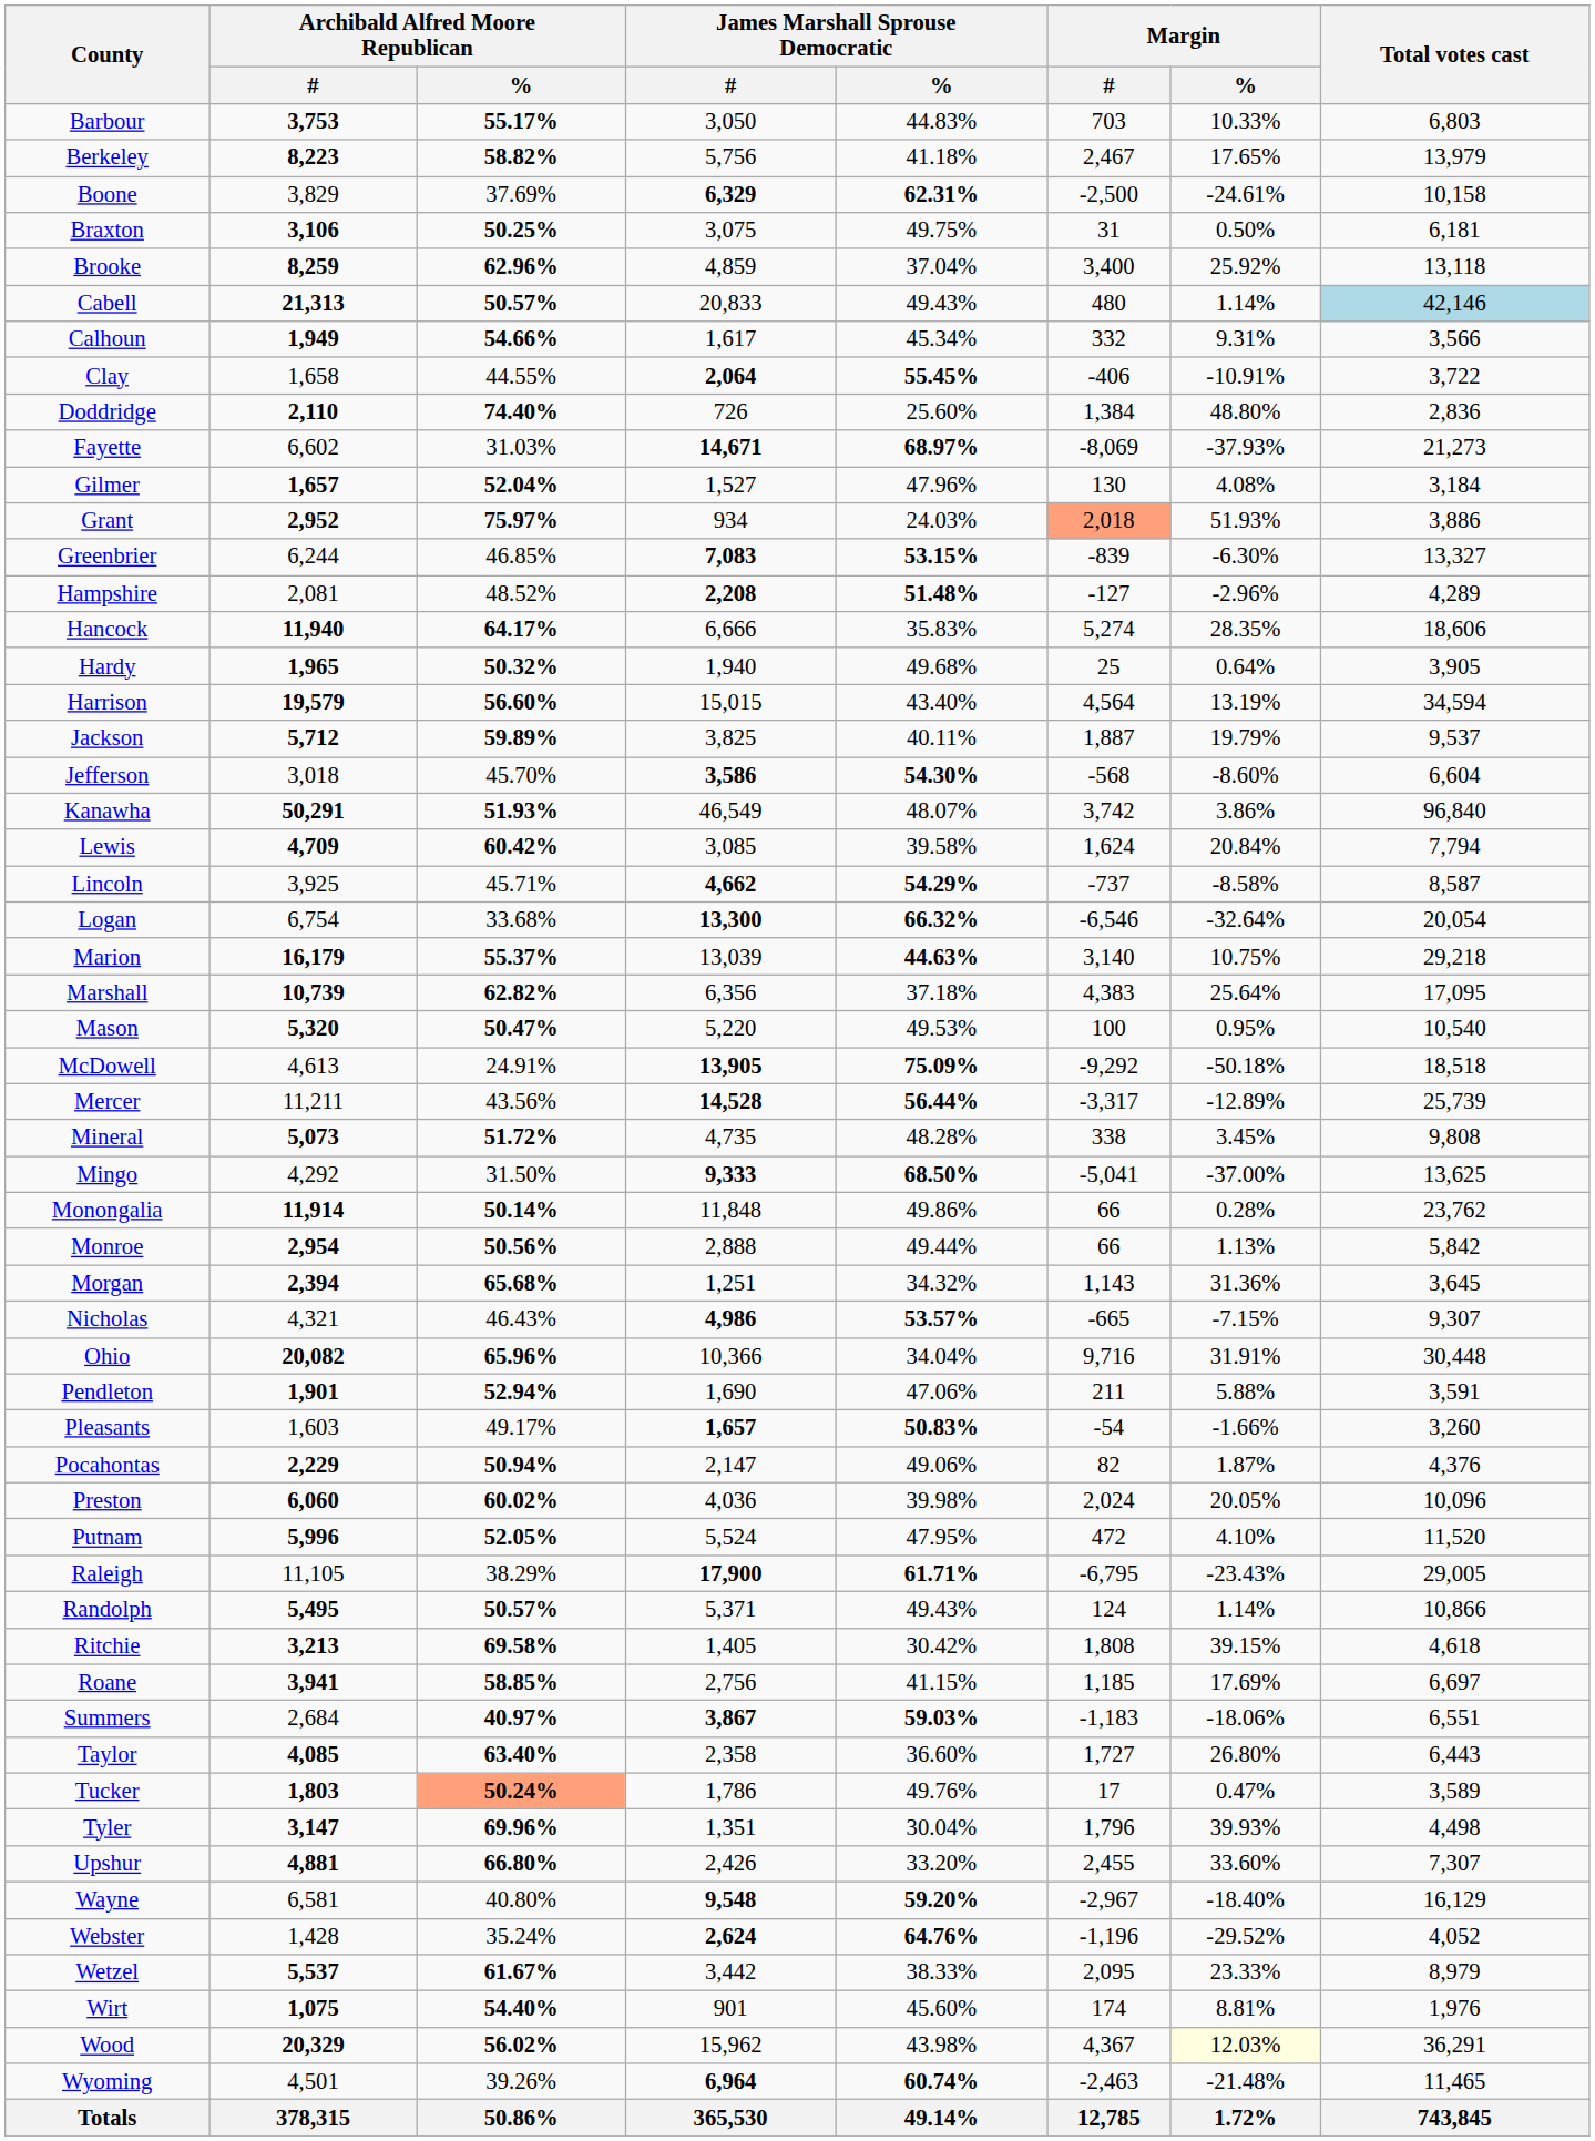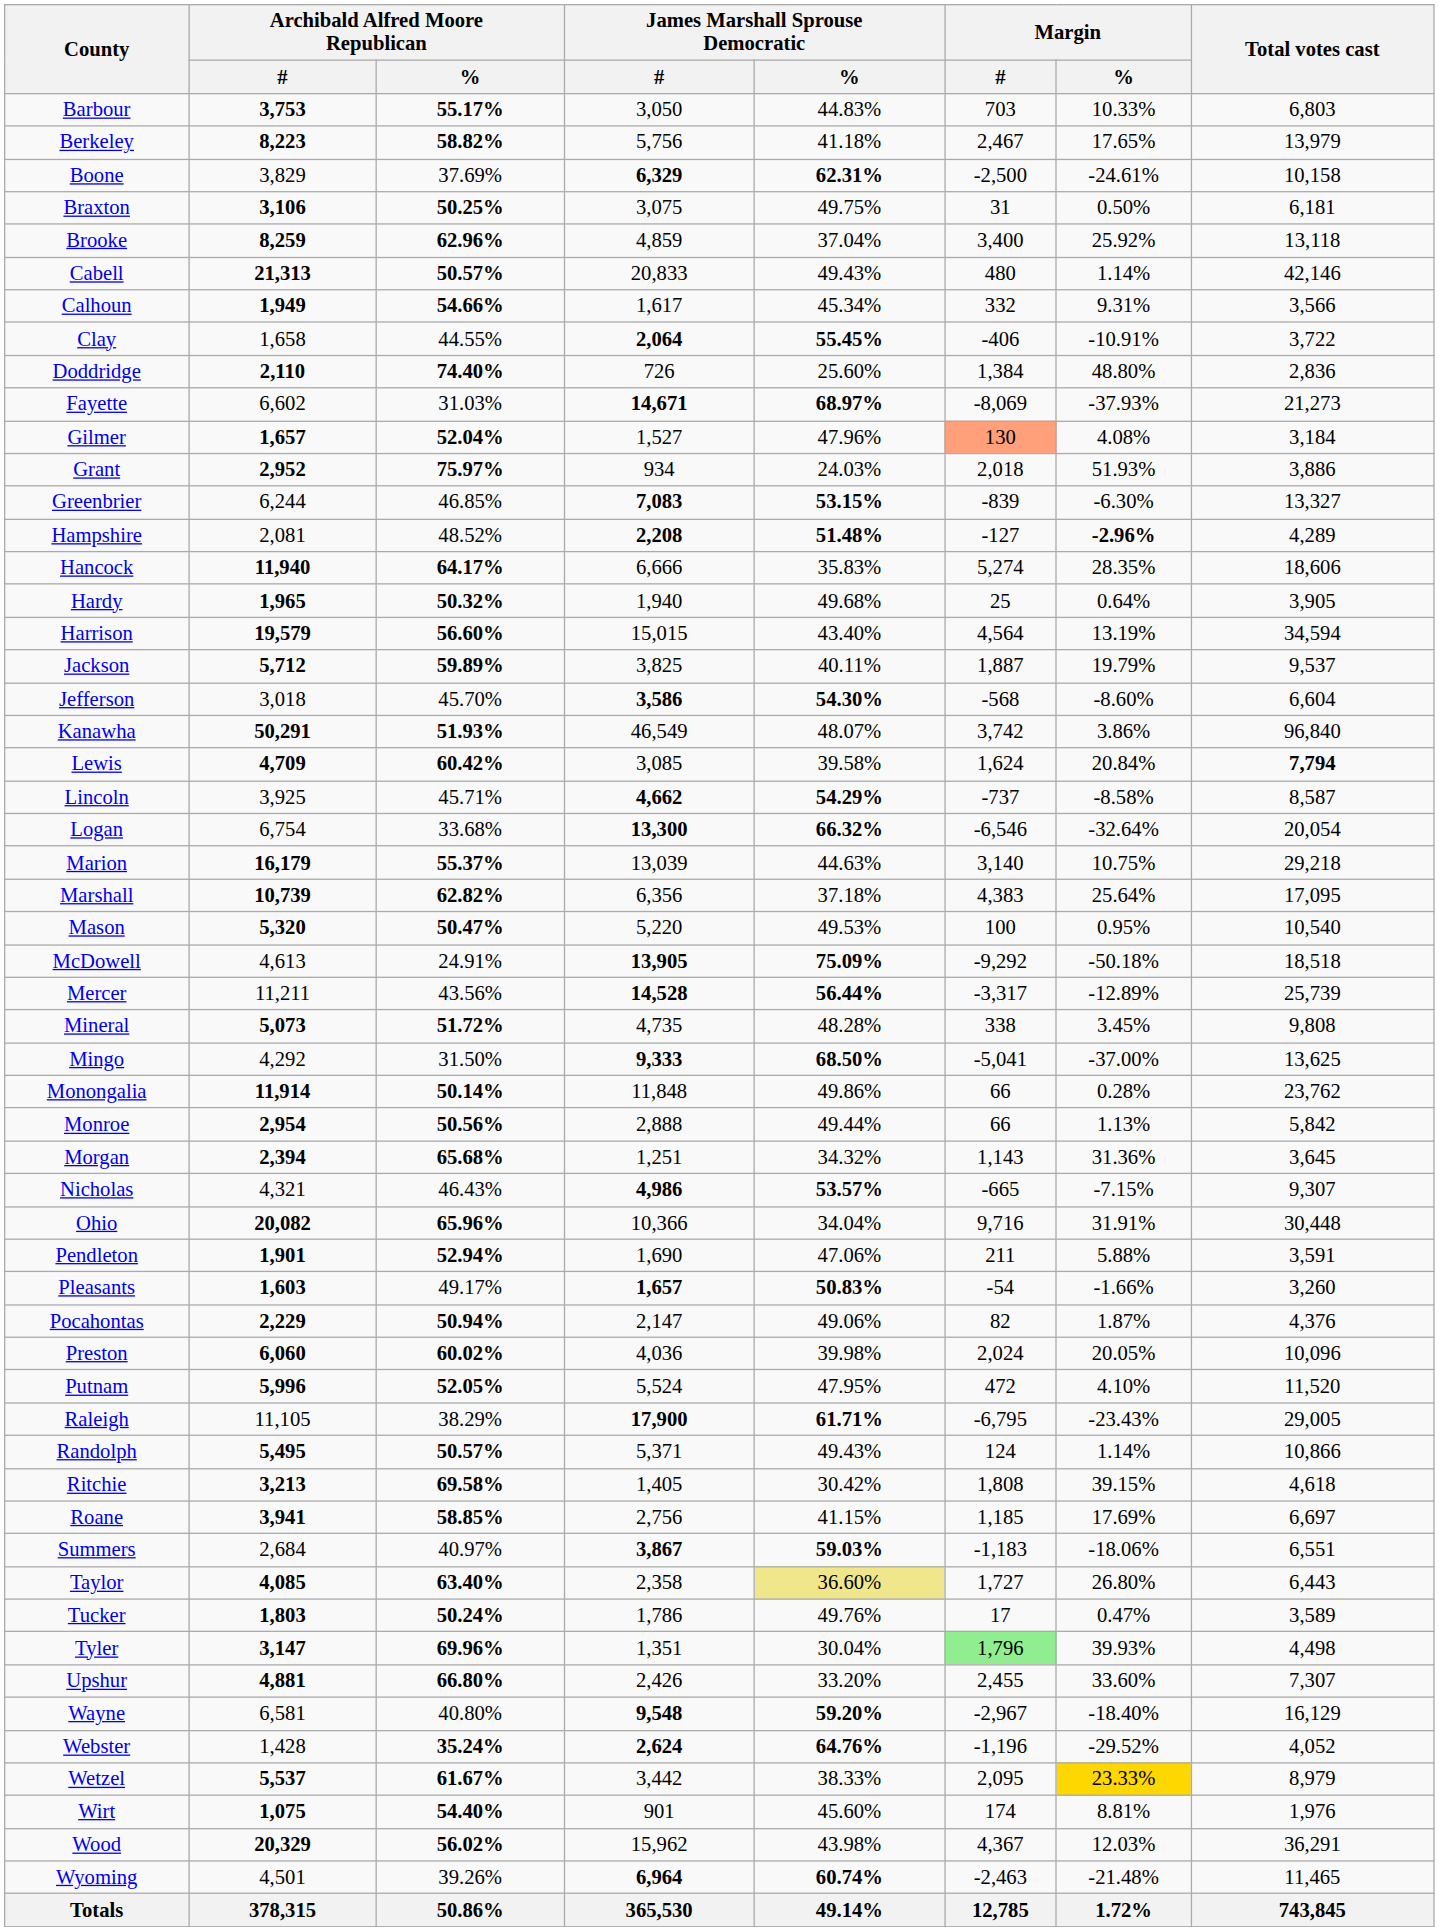Cabell | Total votes cast: lightblue background -> no background
Gilmer | Margin / #: no background -> lightsalmon background
Grant | Margin / #: lightsalmon background -> no background
Hampshire | Margin / %: normal -> bold
Lewis | Total votes cast: normal -> bold
Marion | James Marshall Sprouse Democratic / %: bold -> normal
Pleasants | Archibald Alfred Moore Republican / #: normal -> bold
Summers | Archibald Alfred Moore Republican / %: bold -> normal
Taylor | James Marshall Sprouse Democratic / %: no background -> khaki background
Tucker | Archibald Alfred Moore Republican / %: lightsalmon background -> no background
Tyler | Margin / #: no background -> lightgreen background
Webster | Archibald Alfred Moore Republican / %: normal -> bold
Wetzel | Margin / %: no background -> gold background
Wood | Margin / %: lightyellow background -> no background
